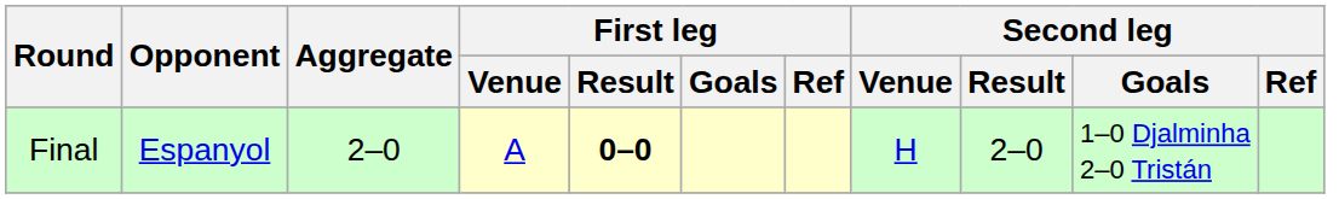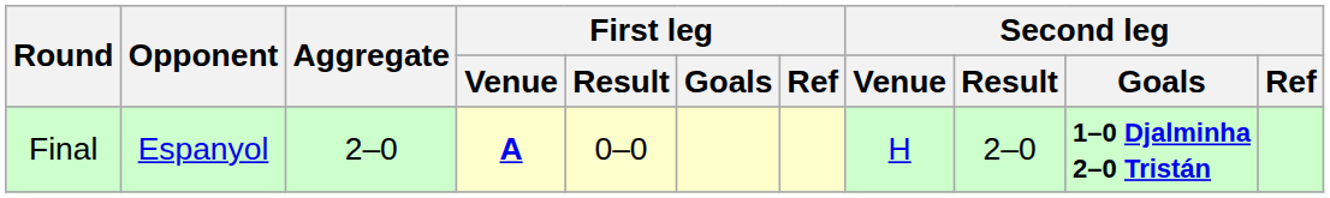Final | First leg / Venue: normal -> bold
Final | First leg / Result: bold -> normal
Final | Second leg / Goals: normal -> bold
